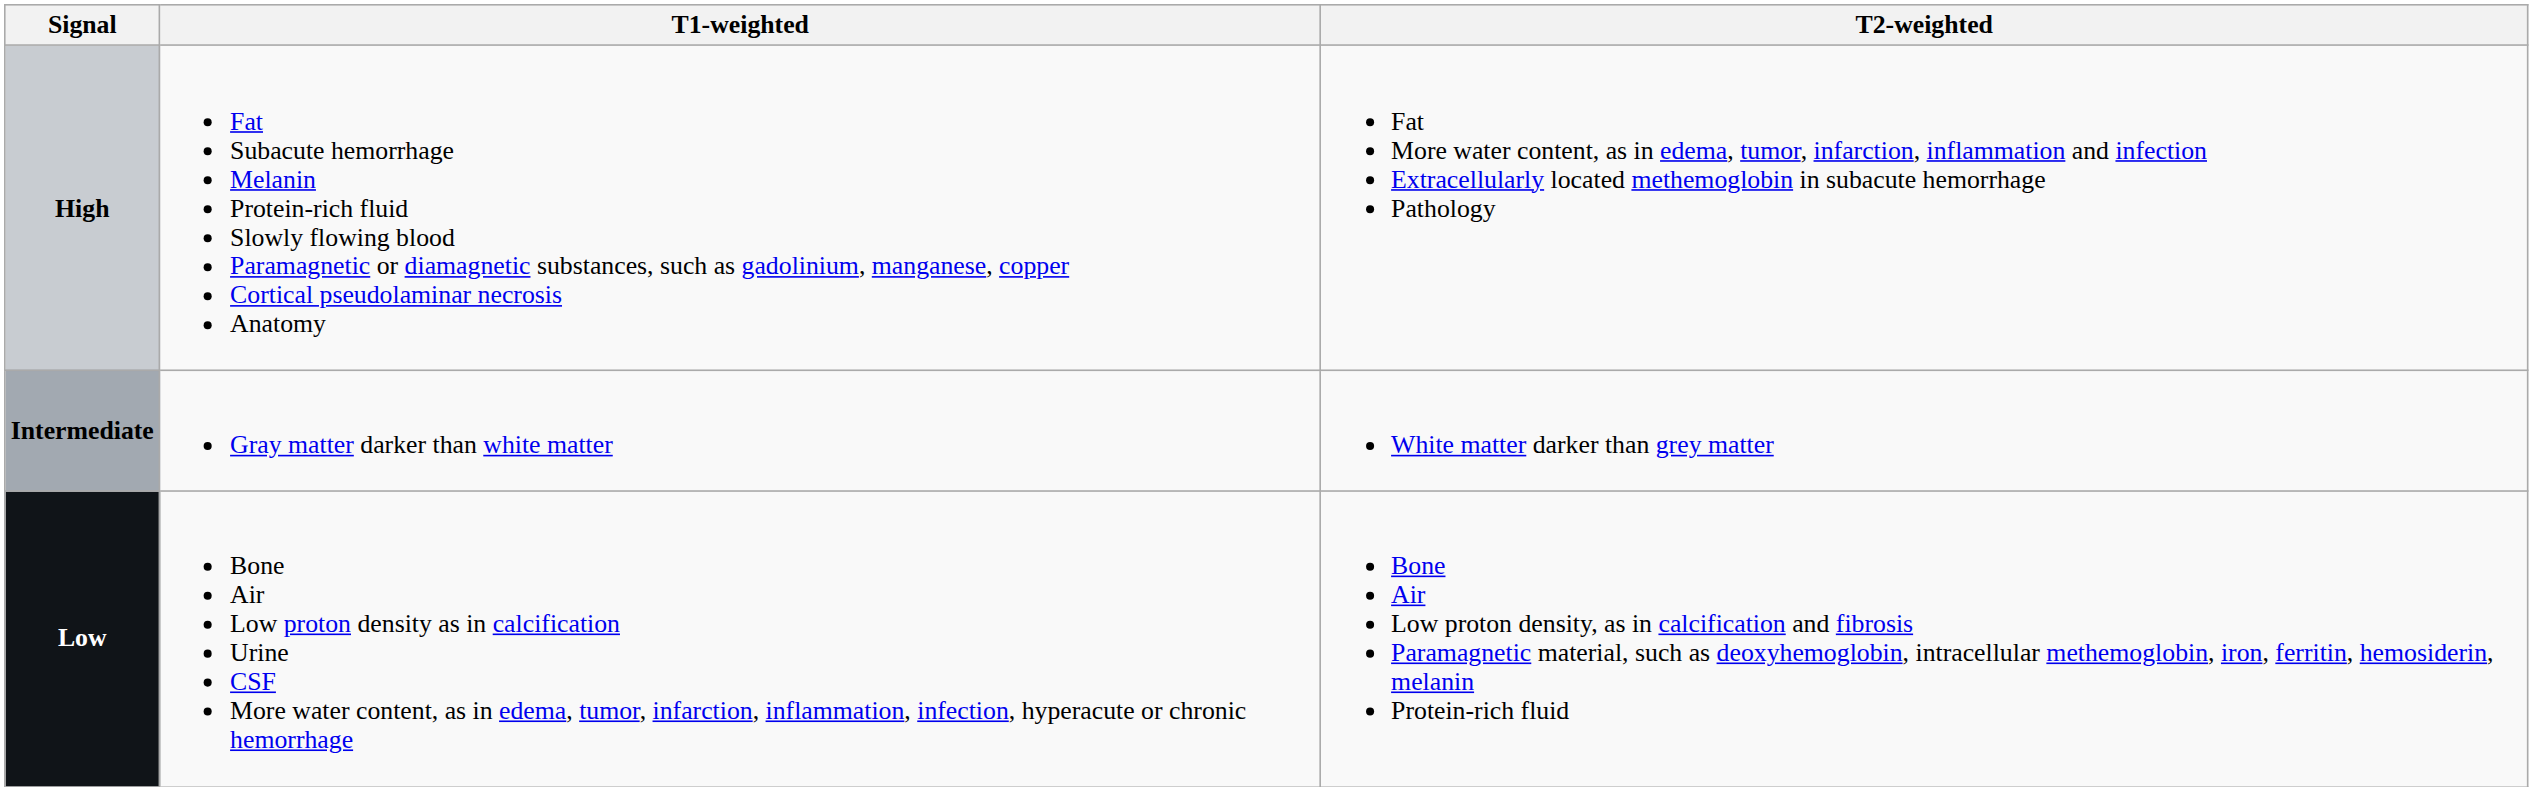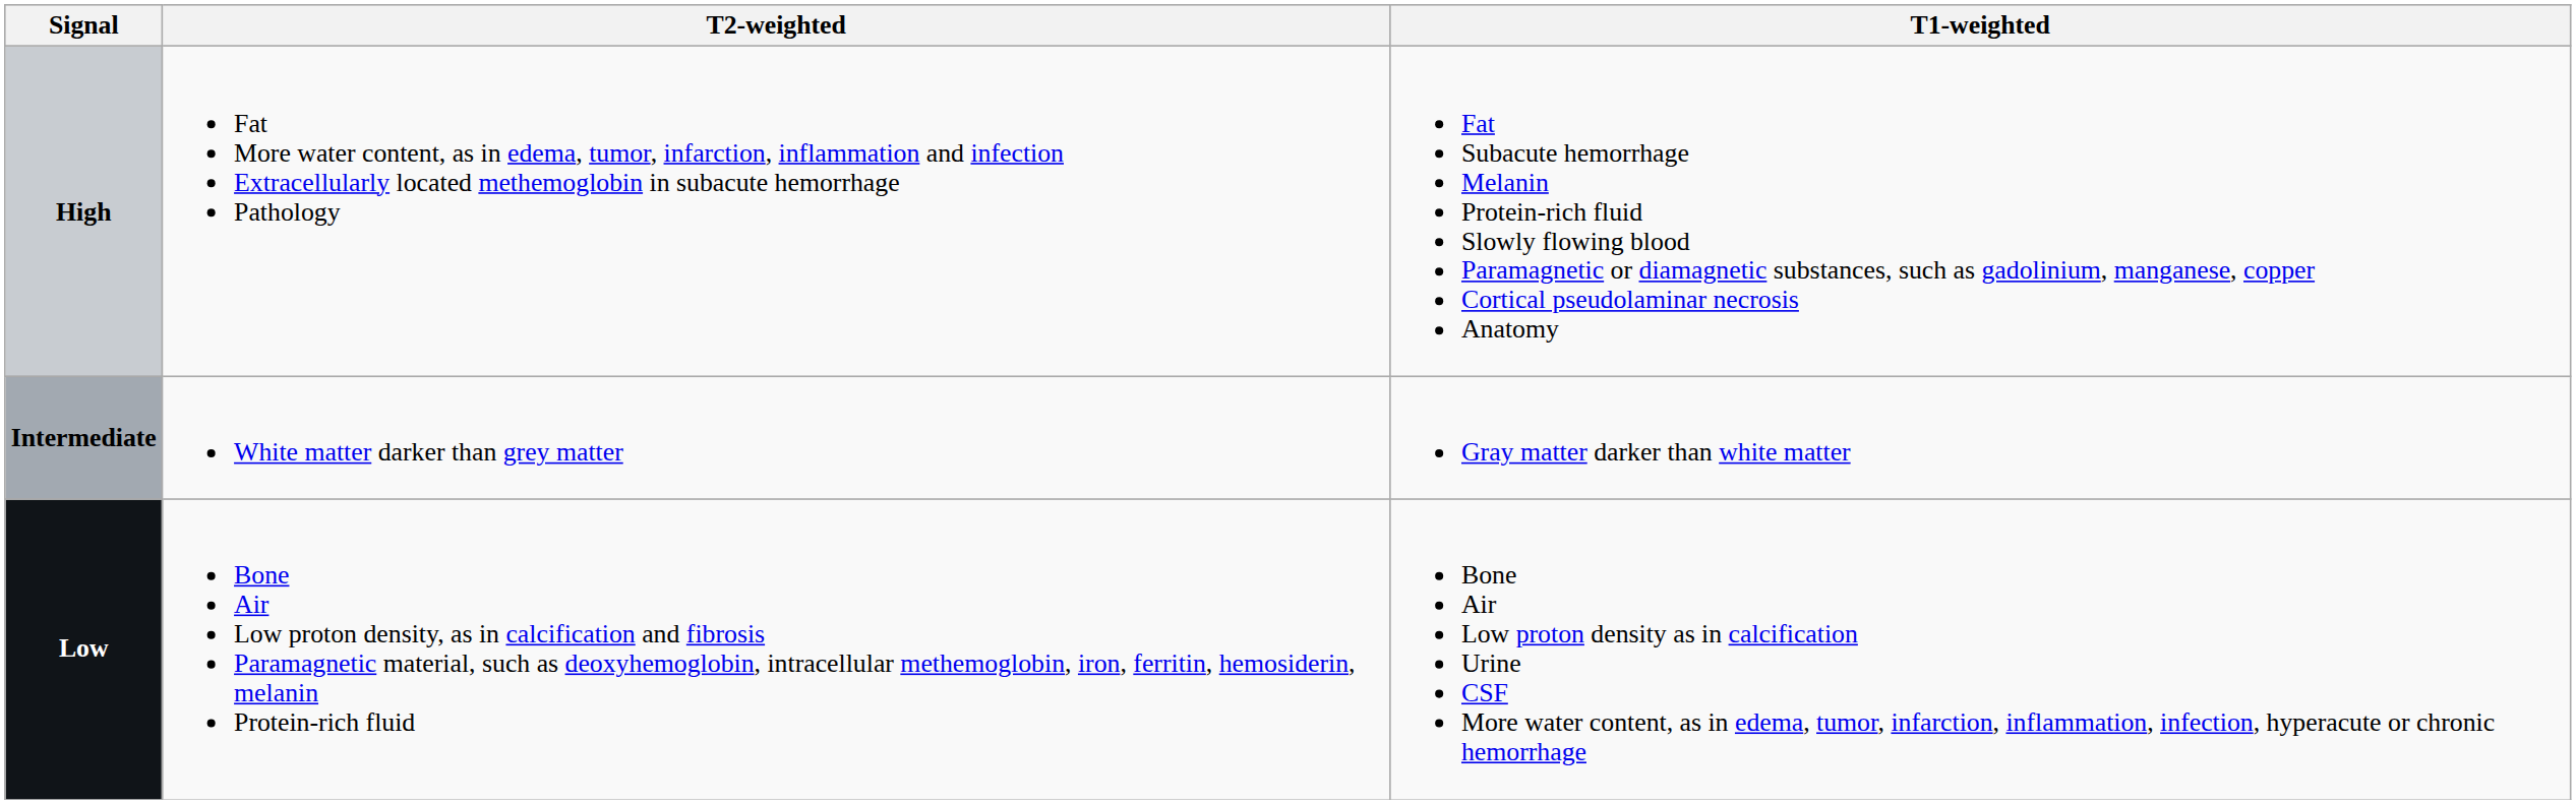columns swapped: T1-weighted <-> T2-weighted
